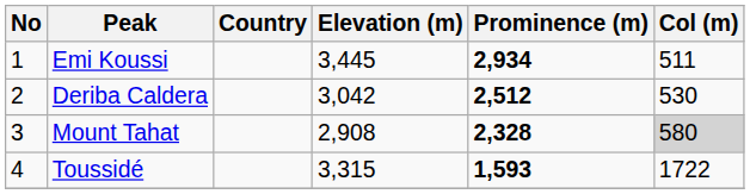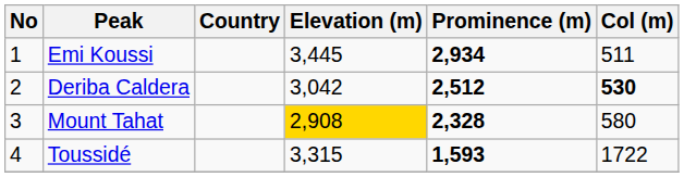Deriba Caldera | Col (m): normal -> bold
Mount Tahat | Elevation (m): no background -> gold background
Mount Tahat | Col (m): lightgrey background -> no background
